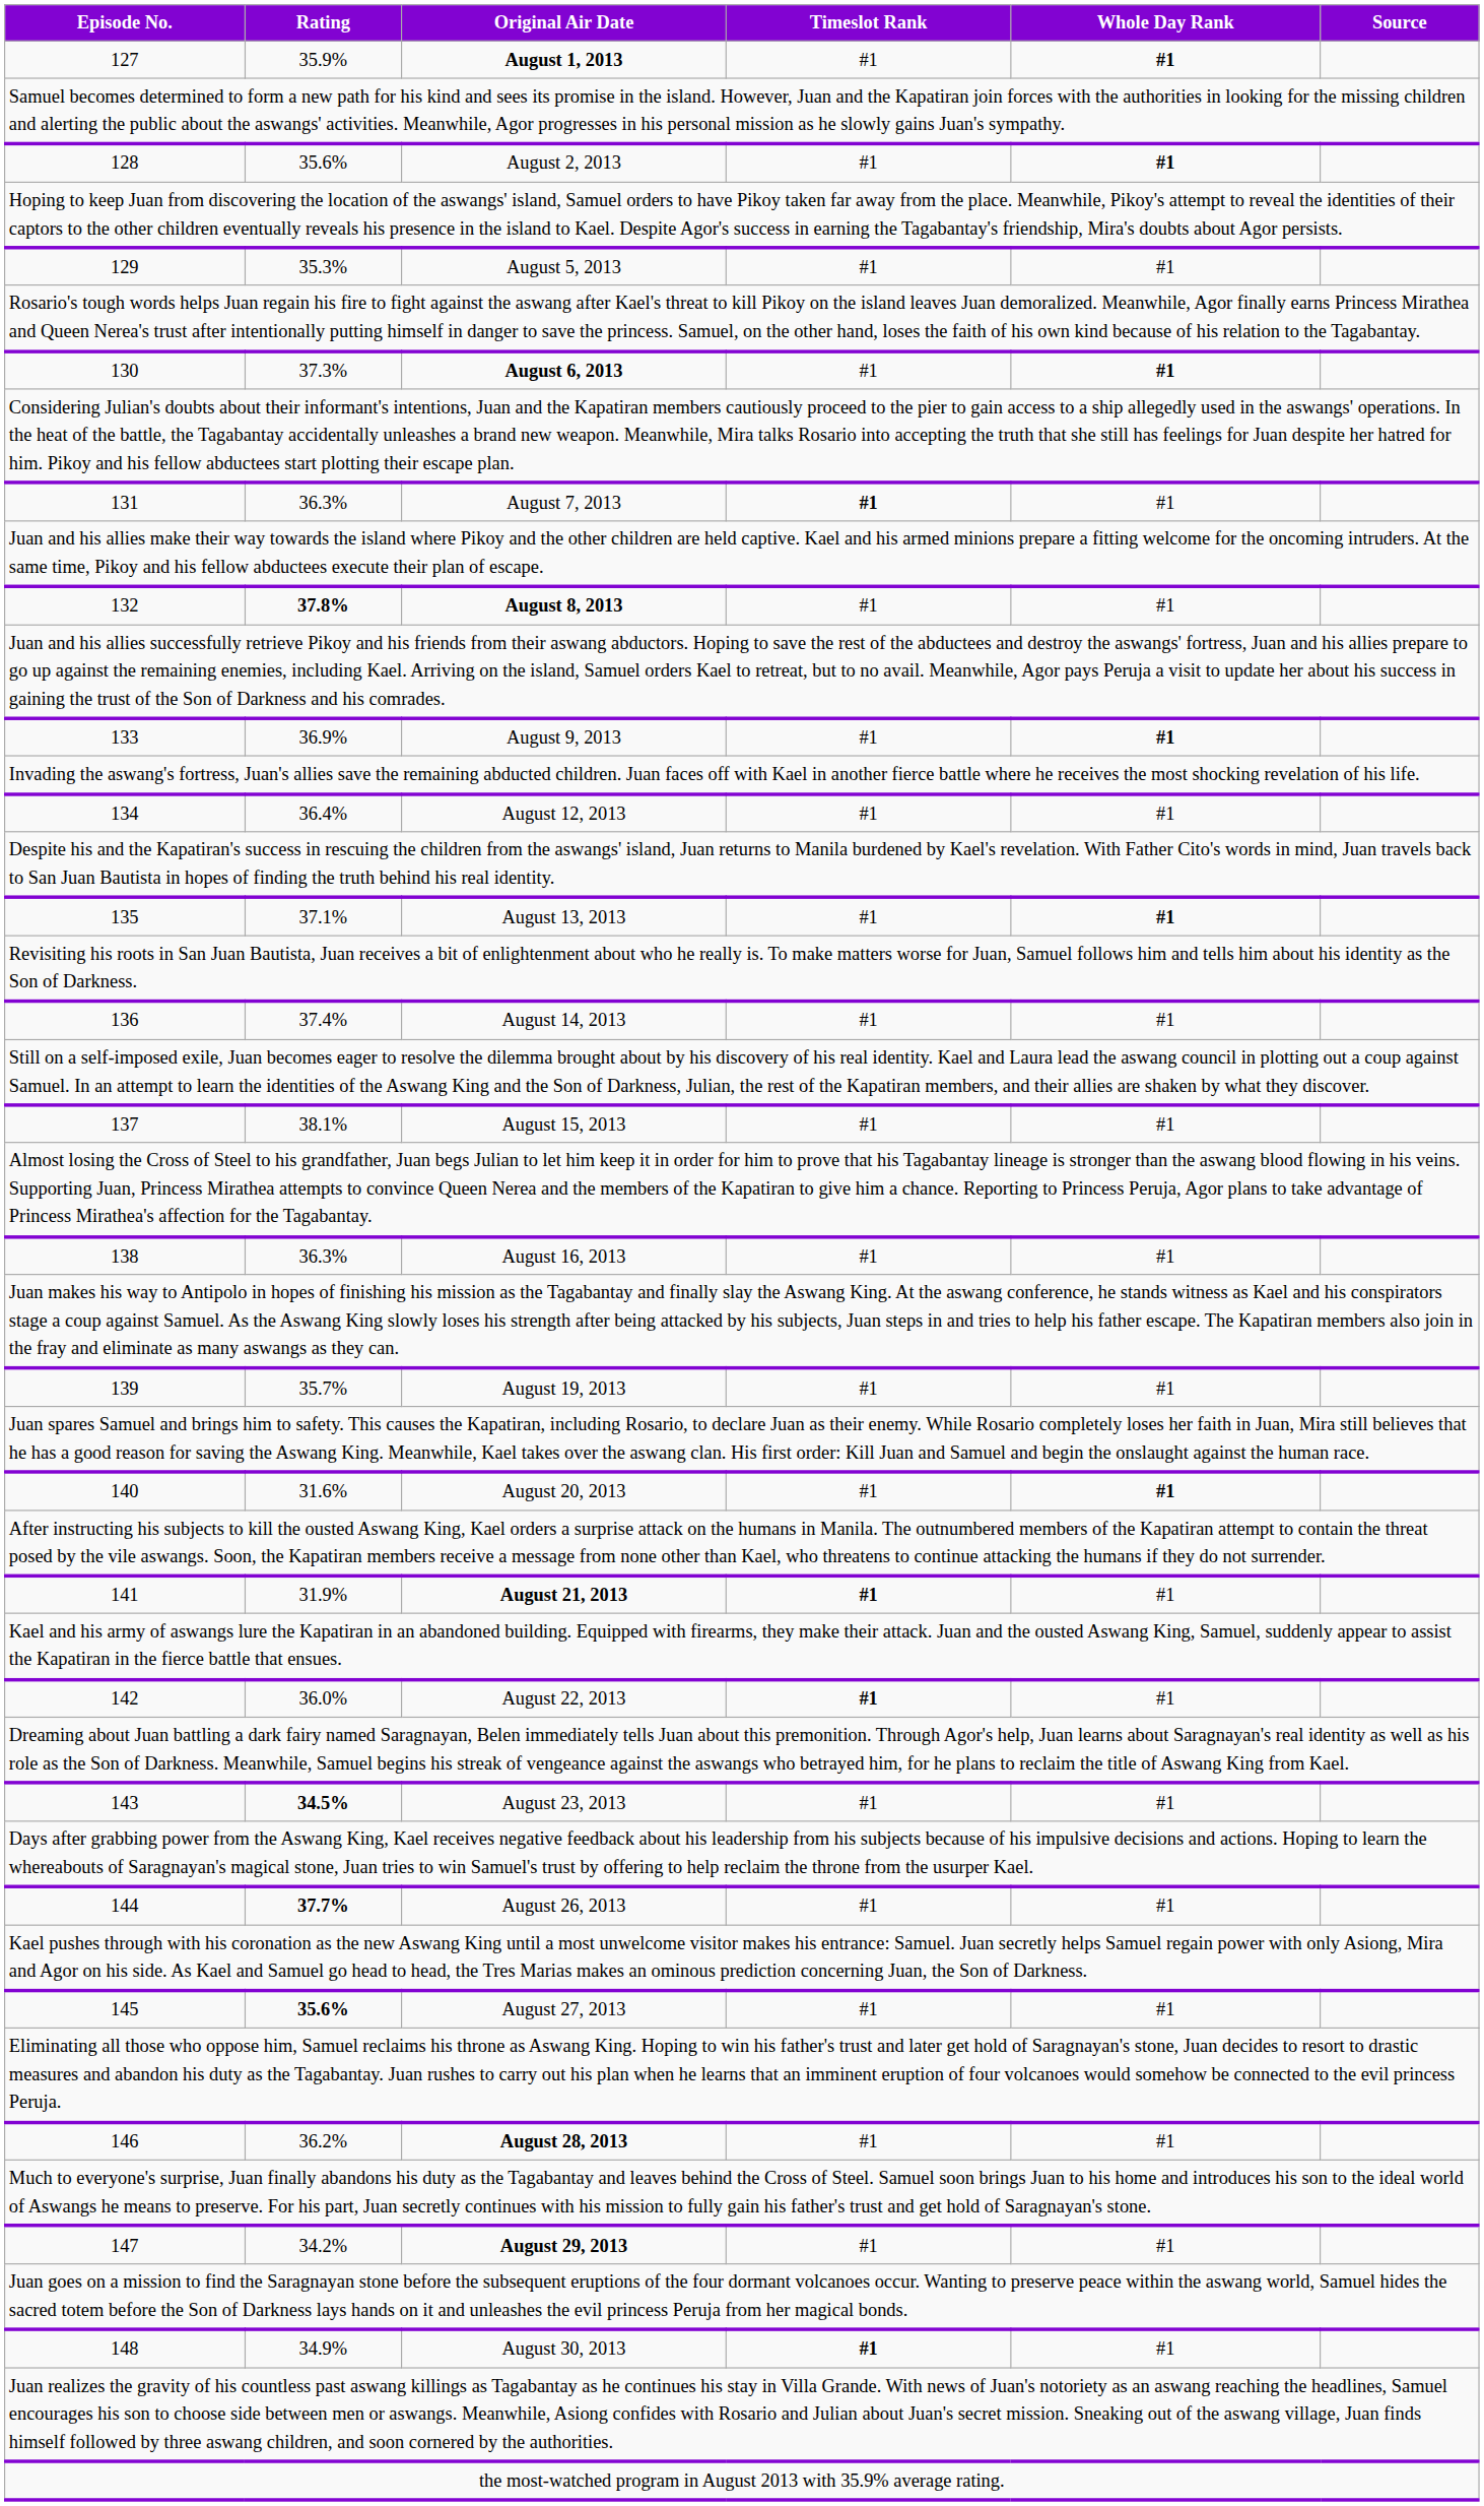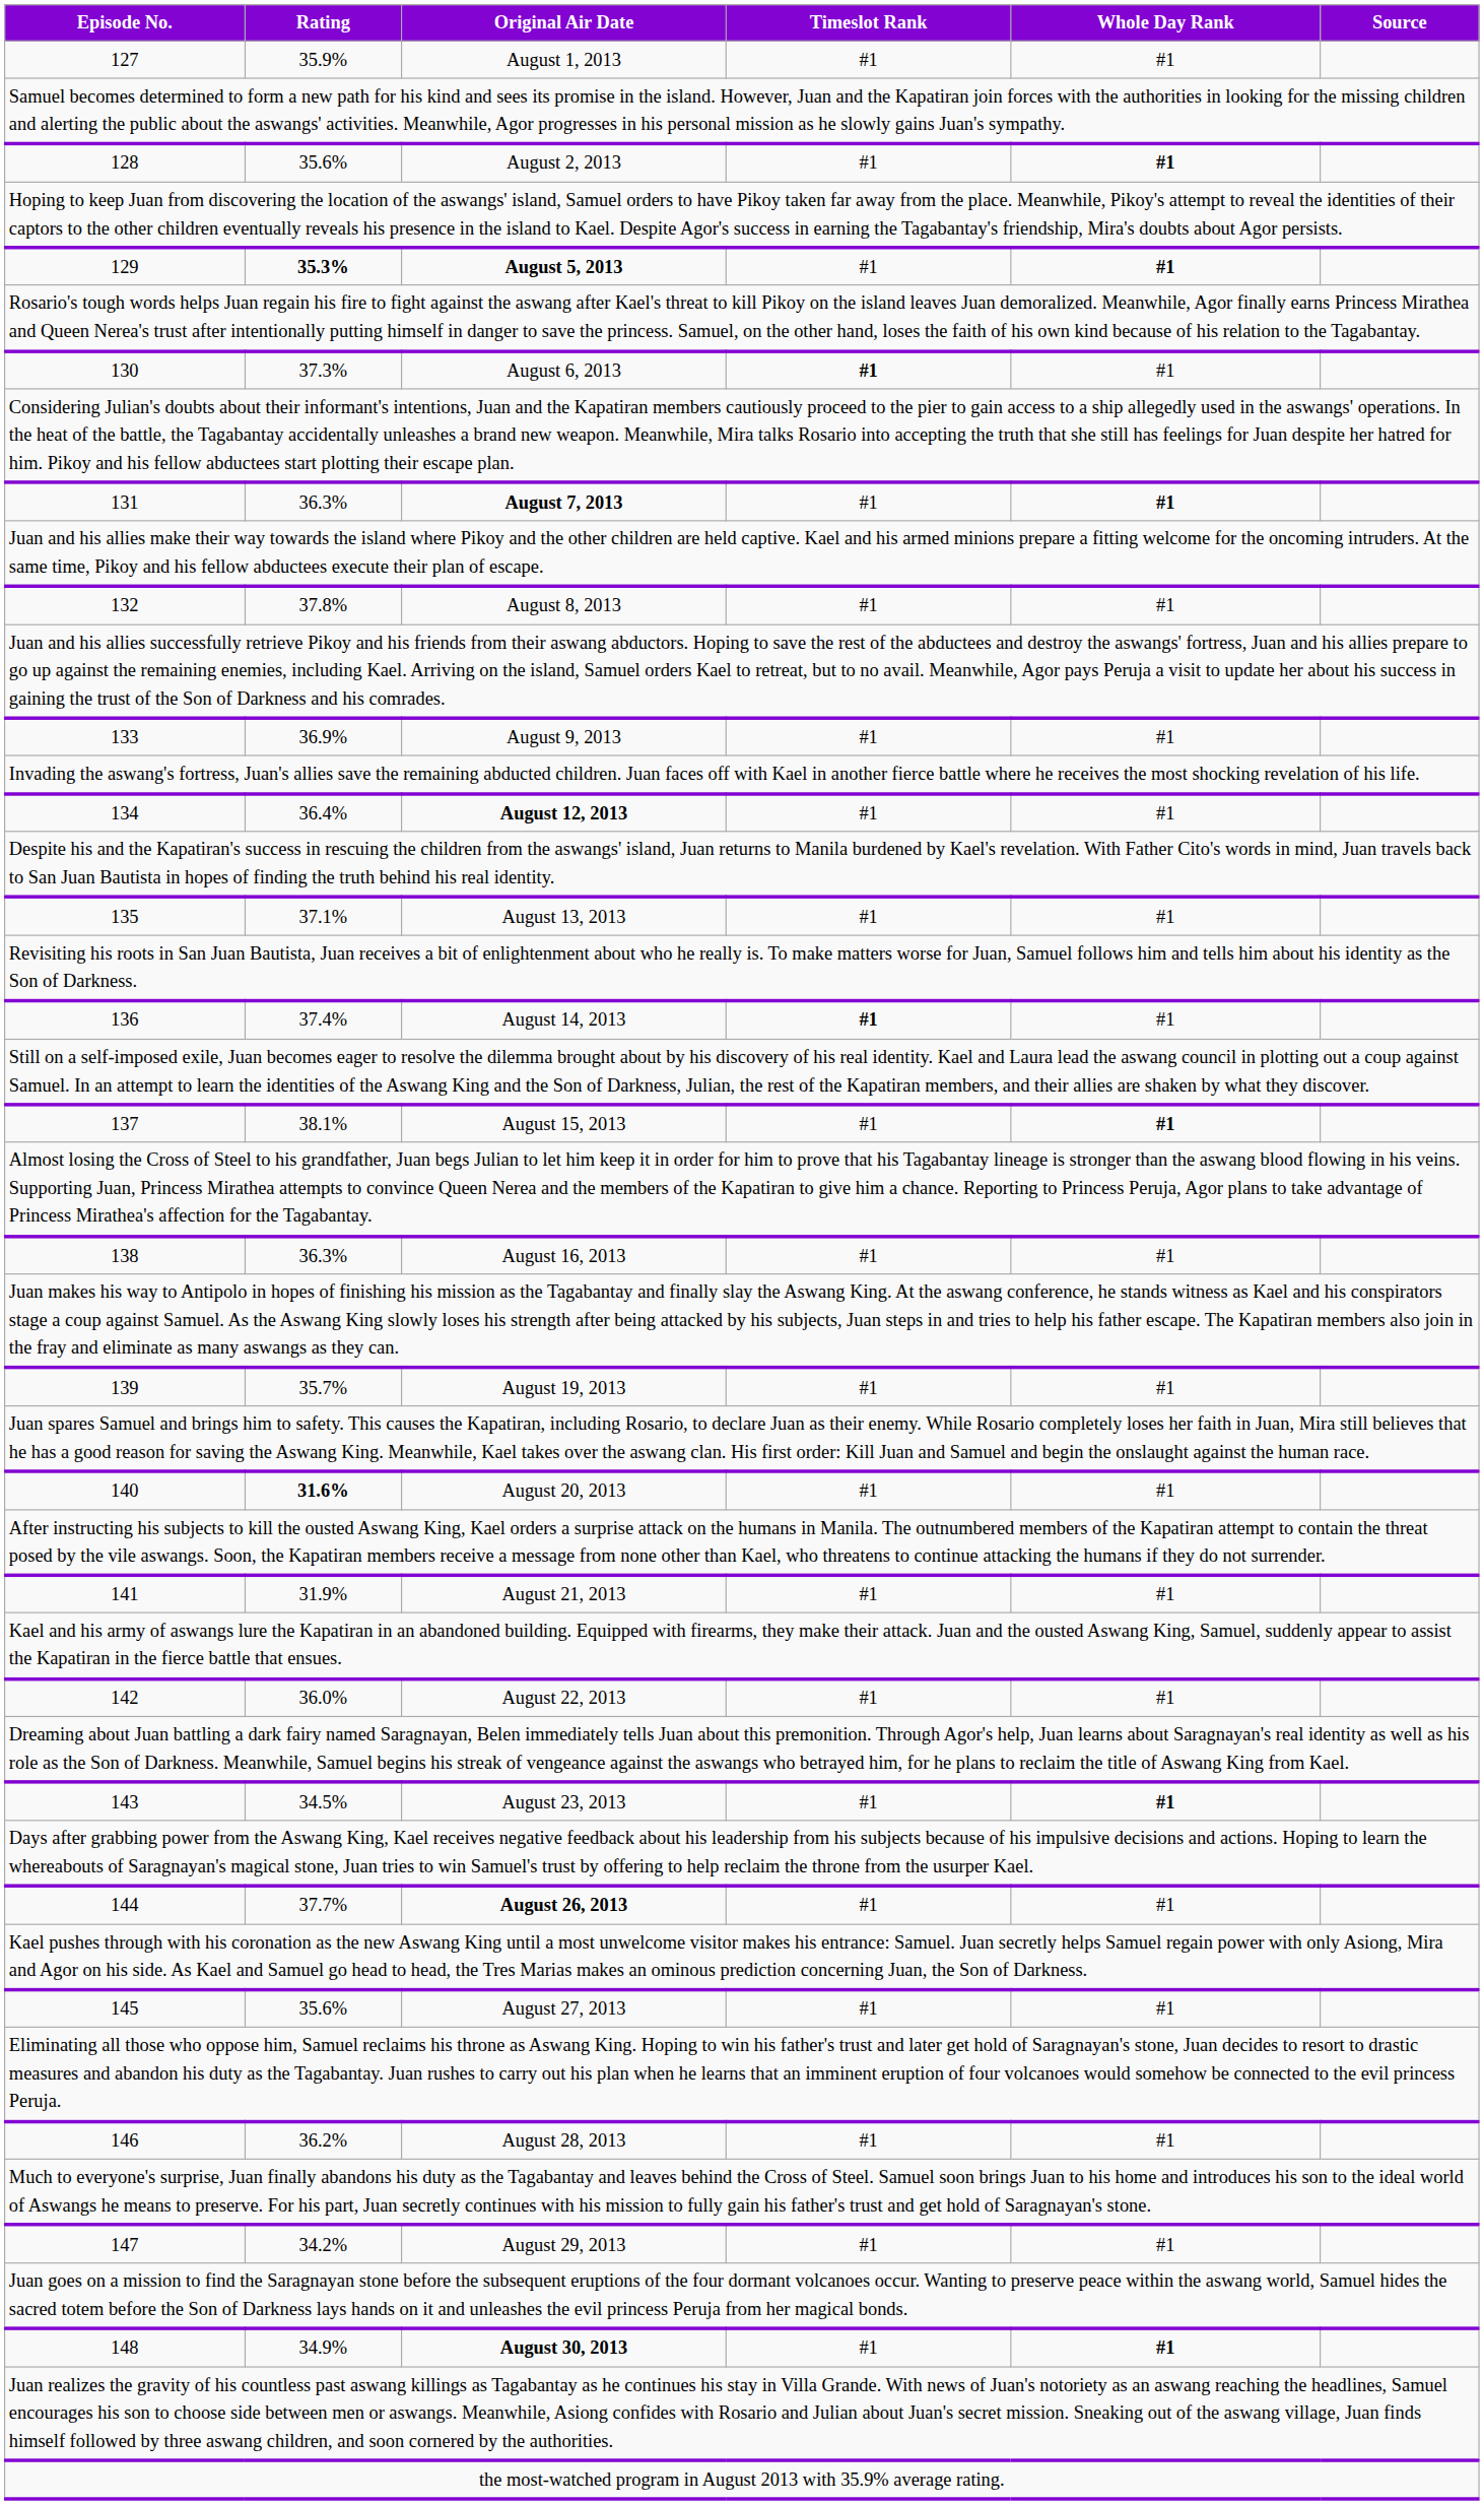127 | Original Air Date: bold -> normal
127 | Whole Day Rank: bold -> normal
129 | Rating: normal -> bold
129 | Original Air Date: normal -> bold
129 | Whole Day Rank: normal -> bold
130 | Original Air Date: bold -> normal
130 | Timeslot Rank: normal -> bold
130 | Whole Day Rank: bold -> normal
131 | Original Air Date: normal -> bold
131 | Timeslot Rank: bold -> normal
131 | Whole Day Rank: normal -> bold
132 | Rating: bold -> normal
132 | Original Air Date: bold -> normal
133 | Whole Day Rank: bold -> normal
134 | Original Air Date: normal -> bold
135 | Whole Day Rank: bold -> normal
136 | Timeslot Rank: normal -> bold
137 | Whole Day Rank: normal -> bold
140 | Rating: normal -> bold
140 | Whole Day Rank: bold -> normal
141 | Original Air Date: bold -> normal
141 | Timeslot Rank: bold -> normal
142 | Timeslot Rank: bold -> normal
143 | Rating: bold -> normal
143 | Whole Day Rank: normal -> bold
144 | Rating: bold -> normal
144 | Original Air Date: normal -> bold
145 | Rating: bold -> normal
146 | Original Air Date: bold -> normal
147 | Original Air Date: bold -> normal
148 | Original Air Date: normal -> bold
148 | Timeslot Rank: bold -> normal
148 | Whole Day Rank: normal -> bold
